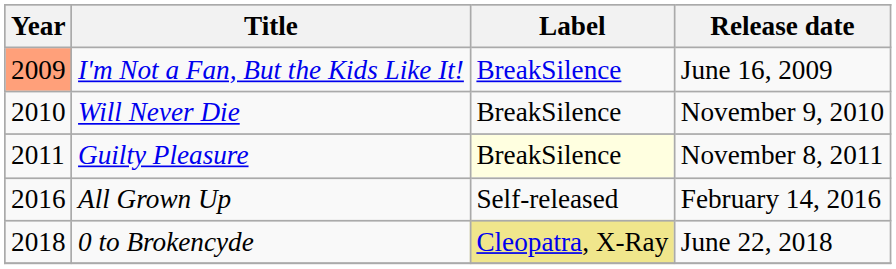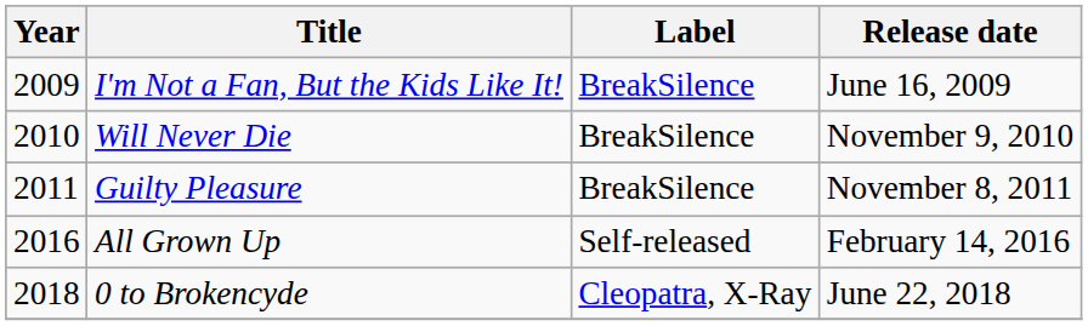I'm Not a Fan, But the Kids Like It! | Year: lightsalmon background -> no background
Guilty Pleasure | Label: lightyellow background -> no background
0 to Brokencyde | Label: khaki background -> no background
